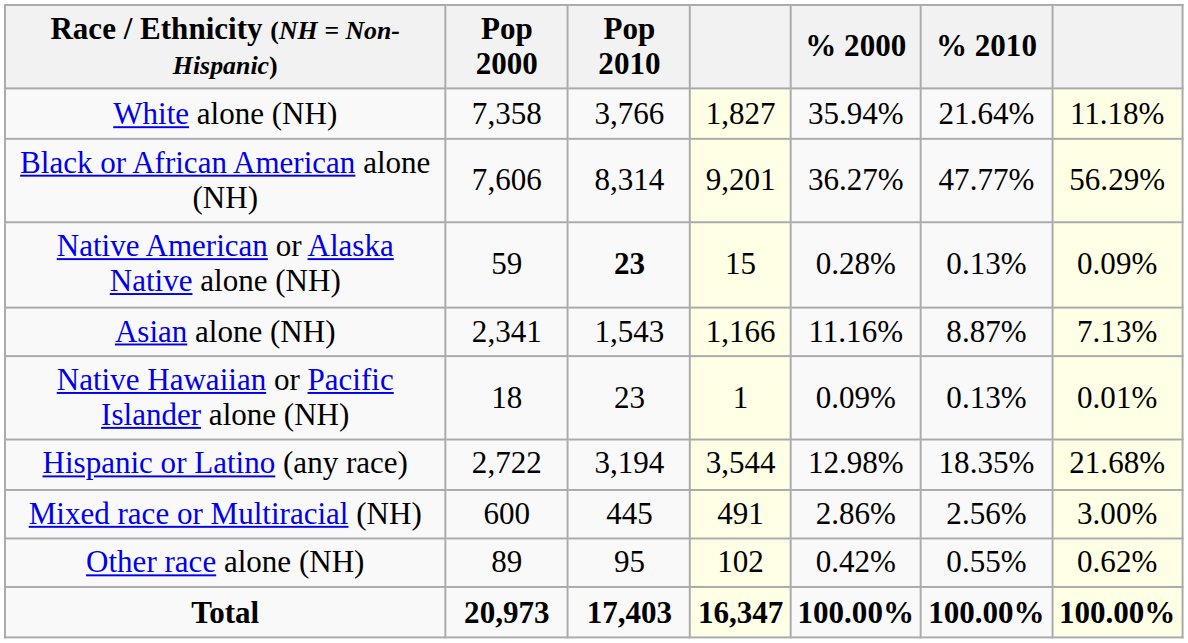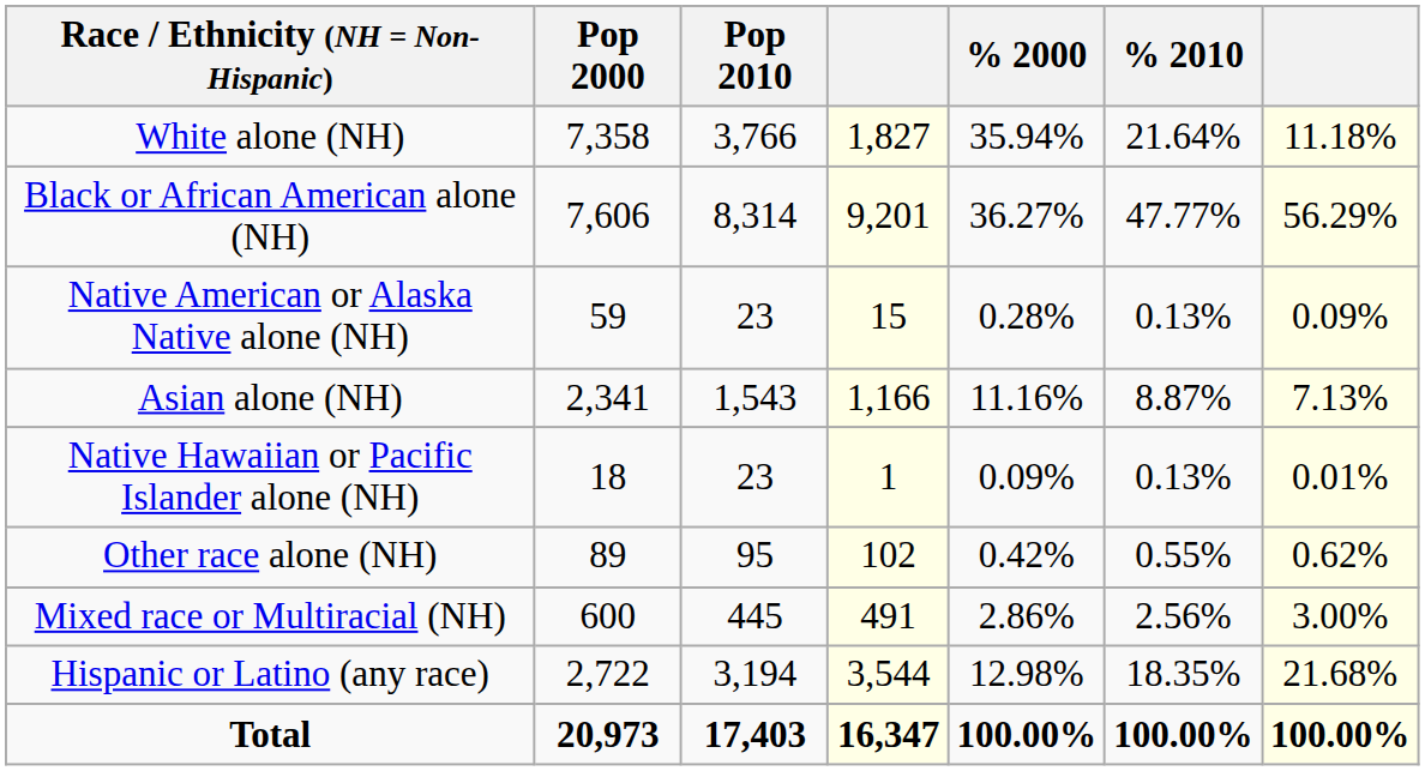Native American or Alaska Native alone (NH) | Pop 2010: bold -> normal
rows swapped: Other race alone (NH) <-> Hispanic or Latino (any race)
